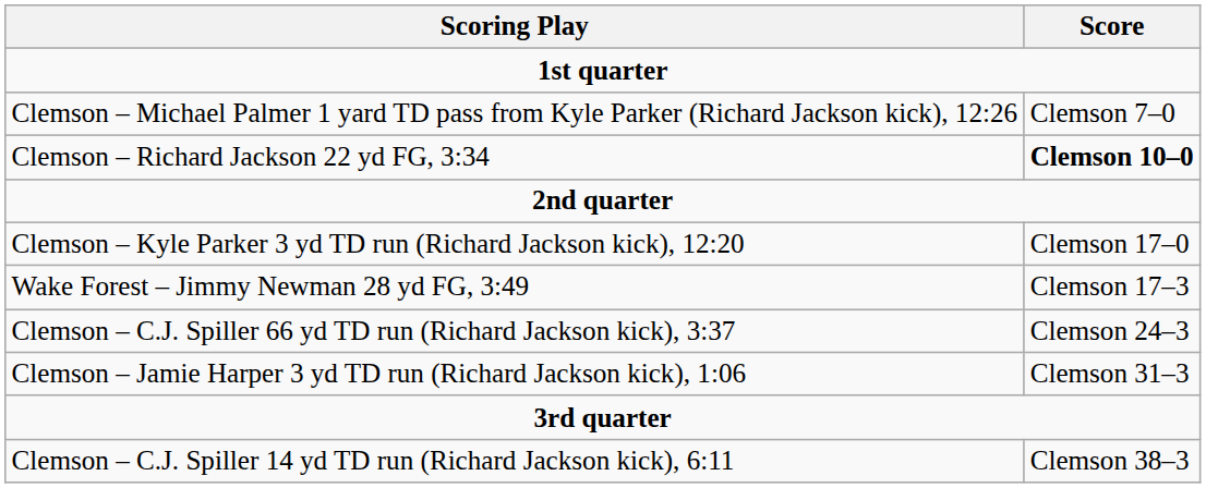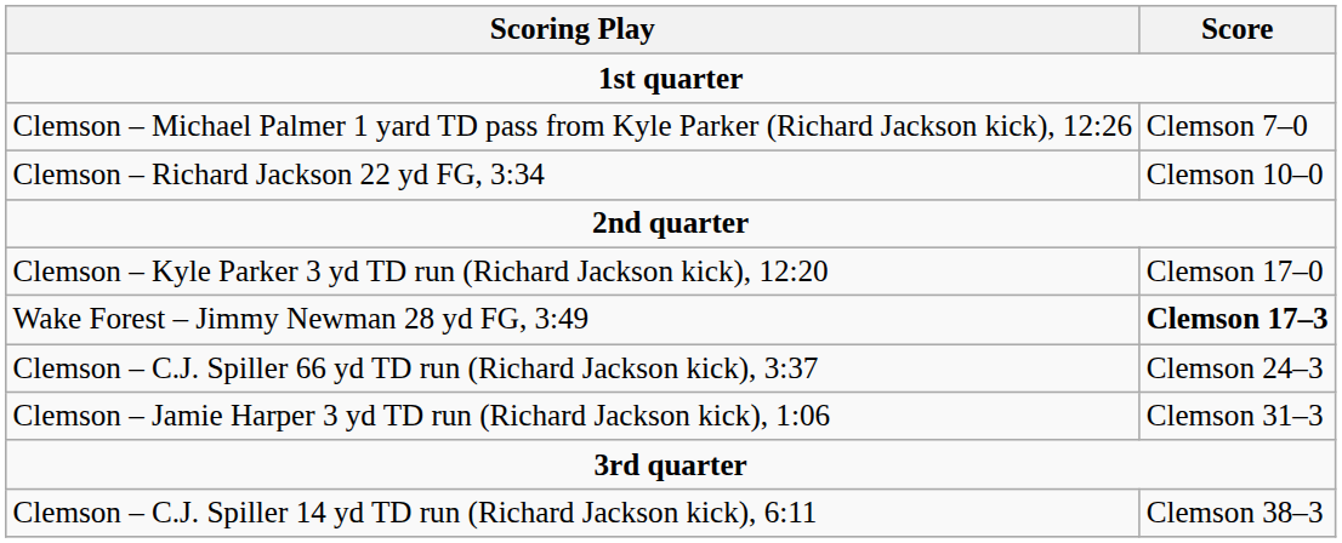Clemson – Richard Jackson 22 yd FG, 3:34 | Score: bold -> normal
Wake Forest – Jimmy Newman 28 yd FG, 3:49 | Score: normal -> bold
